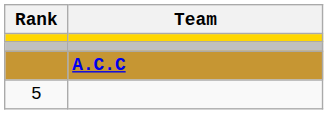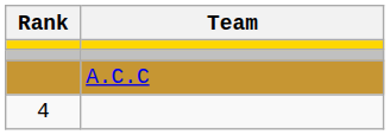row 4 | Team: bold -> normal
row 5 | Rank: 5 -> 4
